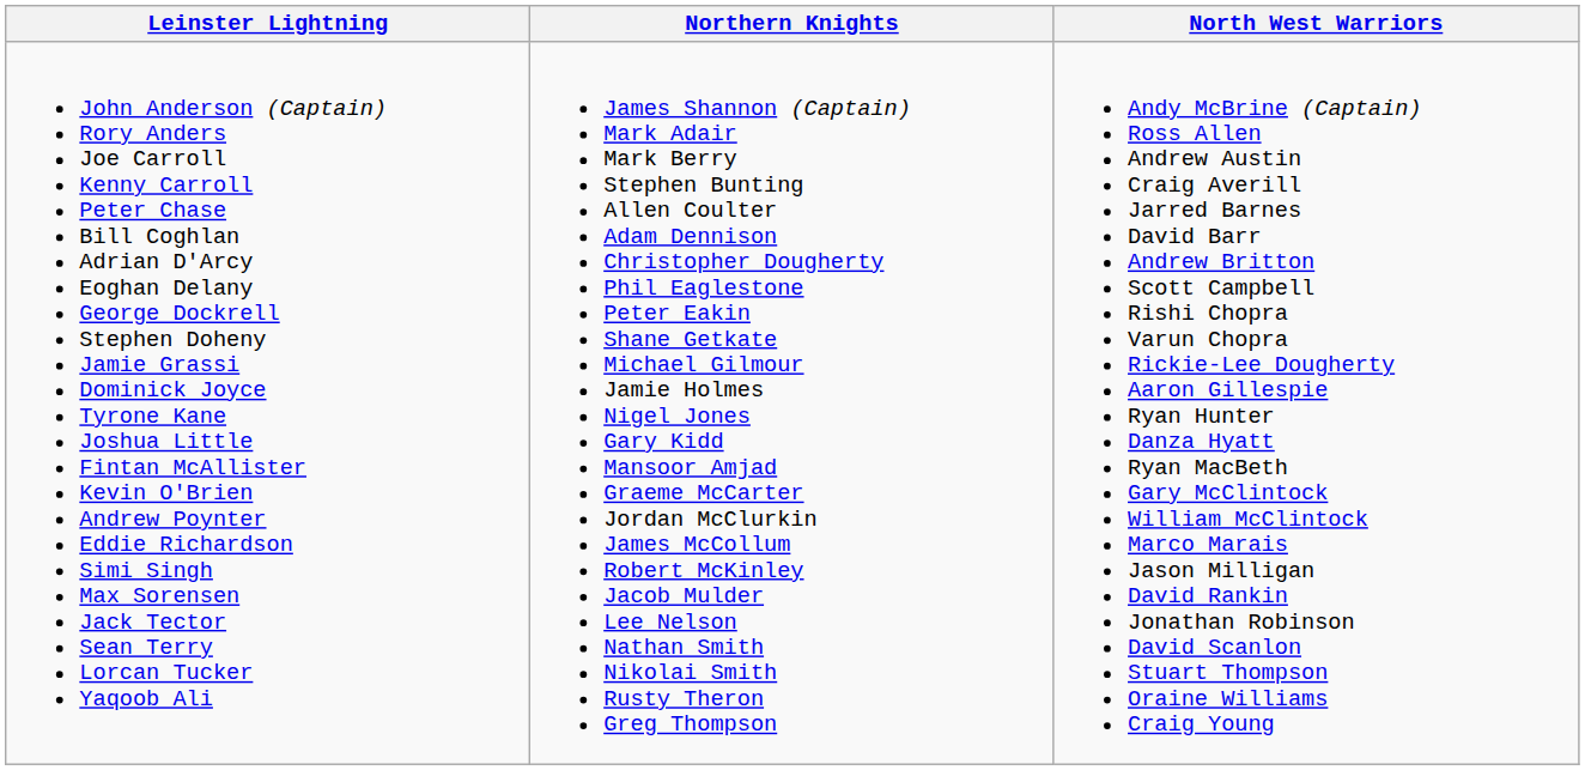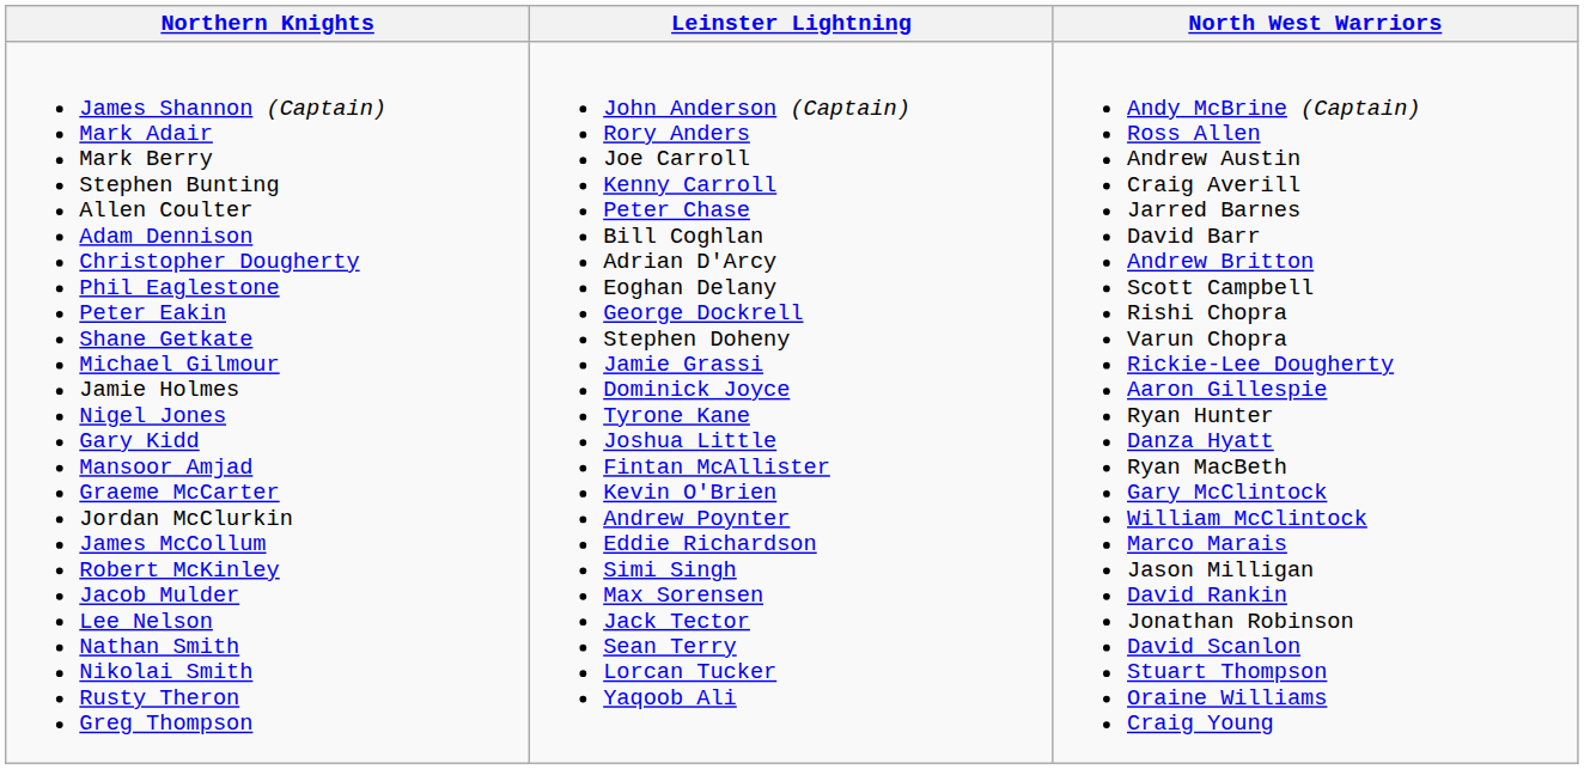columns swapped: Leinster Lightning <-> Northern Knights
